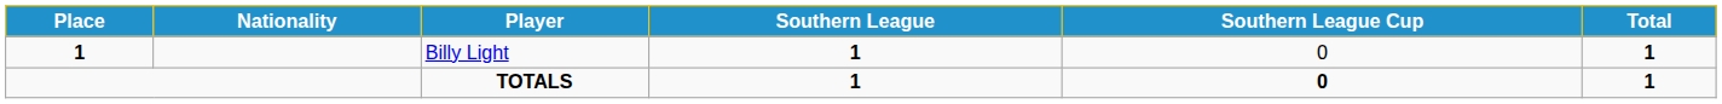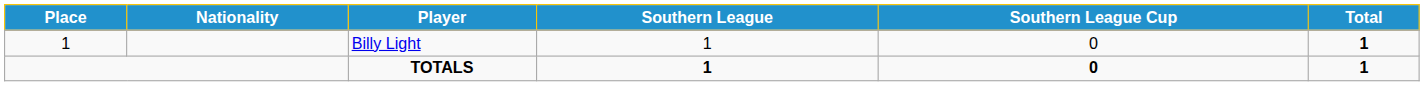Billy Light | Place: bold -> normal
Billy Light | Southern League: bold -> normal
